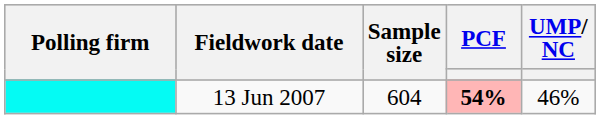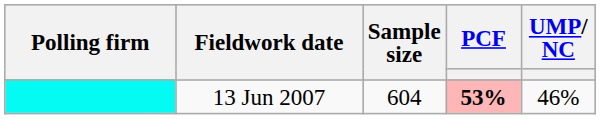13 Jun 2007 | PCF: 54% -> 53%
